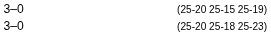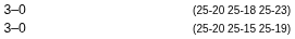rows swapped: (25-20 25-18 25-23) <-> (25-20 25-15 25-19)
